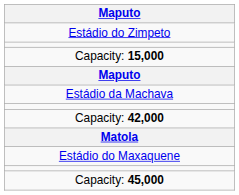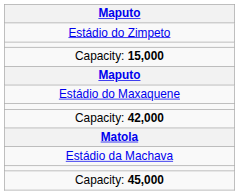row 6 | column 1: Estádio da Machava -> Estádio do Maxaquene
row 10 | column 1: Estádio do Maxaquene -> Estádio da Machava
